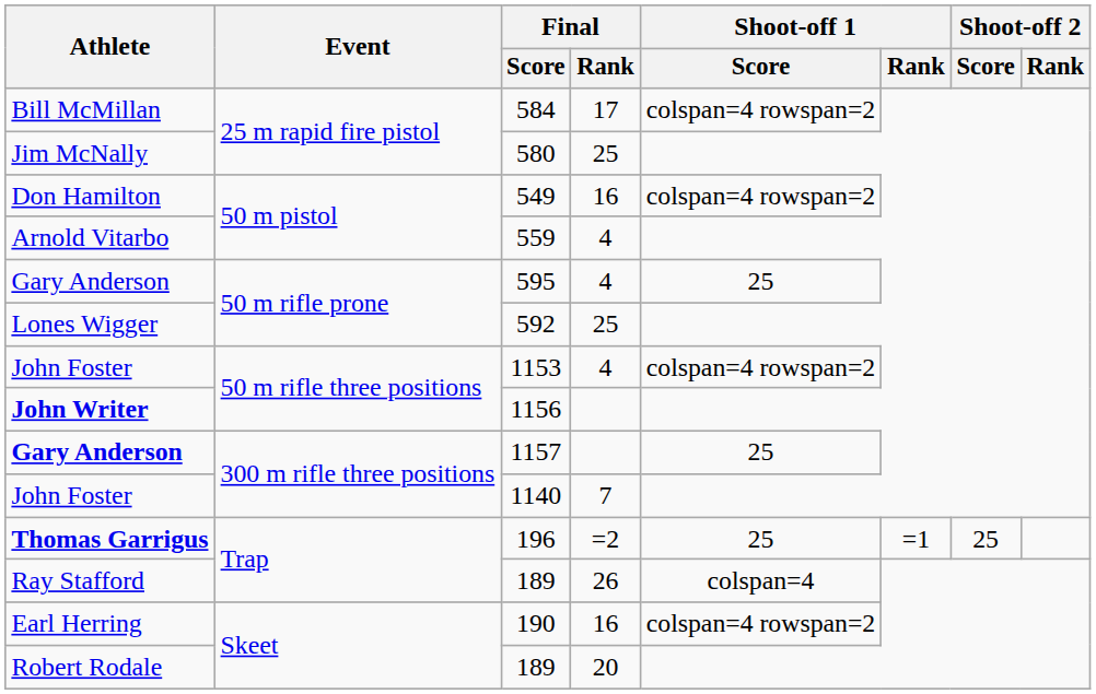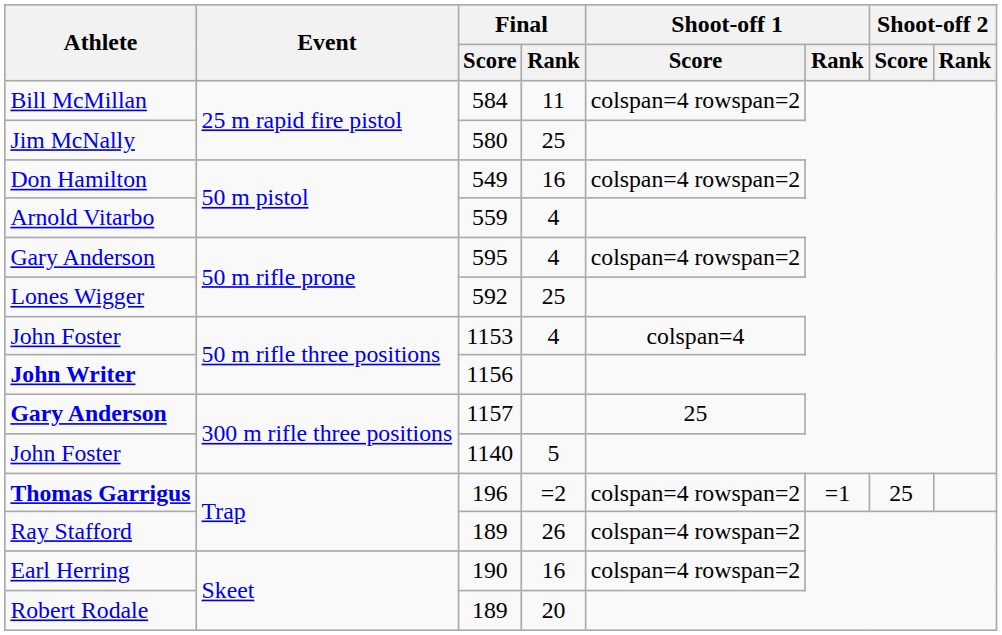584 | Final / Rank: 17 -> 11
595 | Shoot-off 1 / Score: 25 -> colspan=4 rowspan=2
1153 | Shoot-off 1 / Score: colspan=4 rowspan=2 -> colspan=4
1140 | Final / Rank: 7 -> 5
196 | Shoot-off 1 / Score: 25 -> colspan=4 rowspan=2
Ray Stafford / 189 | Shoot-off 1 / Score: colspan=4 -> colspan=4 rowspan=2
